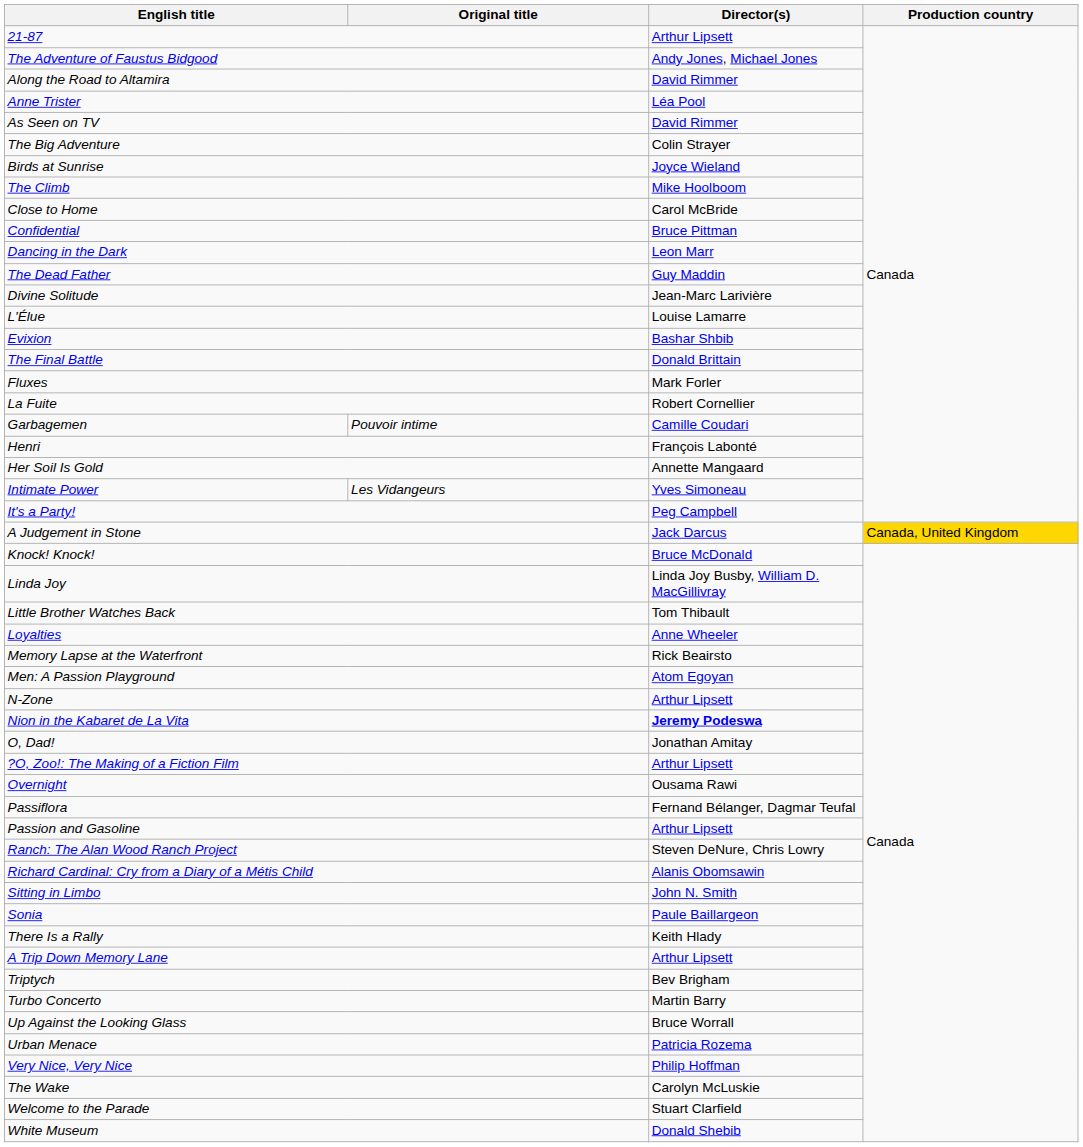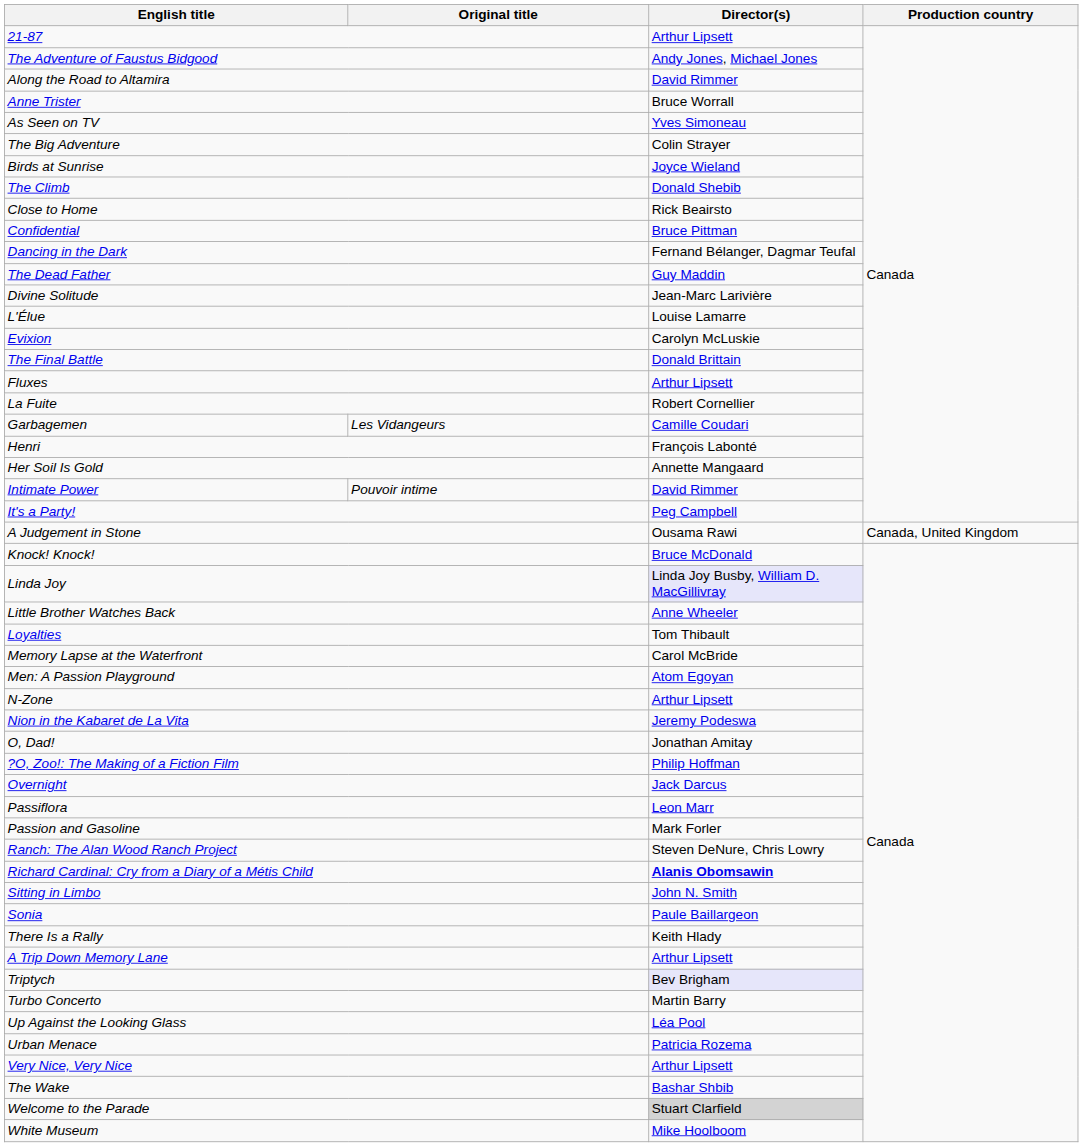Anne Trister | Director(s): Léa Pool -> Bruce Worrall
As Seen on TV | Director(s): David Rimmer -> Yves Simoneau
The Climb | Director(s): Mike Hoolboom -> Donald Shebib
Close to Home | Director(s): Carol McBride -> Rick Beairsto
Dancing in the Dark | Director(s): Leon Marr -> Fernand Bélanger, Dagmar Teufal
Evixion | Director(s): Bashar Shbib -> Carolyn McLuskie
Fluxes | Director(s): Mark Forler -> Arthur Lipsett
Garbagemen | Original title: Pouvoir intime -> Les Vidangeurs
Intimate Power | Original title: Les Vidangeurs -> Pouvoir intime
Intimate Power | Director(s): Yves Simoneau -> David Rimmer
A Judgement in Stone | Director(s): Jack Darcus -> Ousama Rawi
A Judgement in Stone | Production country: gold background -> no background
Linda Joy | Director(s): no background -> lavender background
Little Brother Watches Back | Director(s): Tom Thibault -> Anne Wheeler
Loyalties | Director(s): Anne Wheeler -> Tom Thibault
Memory Lapse at the Waterfront | Director(s): Rick Beairsto -> Carol McBride
Nion in the Kabaret de La Vita | Director(s): bold -> normal
?O, Zoo!: The Making of a Fiction Film | Director(s): Arthur Lipsett -> Philip Hoffman
Overnight | Director(s): Ousama Rawi -> Jack Darcus
Passiflora | Director(s): Fernand Bélanger, Dagmar Teufal -> Leon Marr
Passion and Gasoline | Director(s): Arthur Lipsett -> Mark Forler
Richard Cardinal: Cry from a Diary of a Métis Child | Director(s): normal -> bold
Triptych | Director(s): no background -> lavender background
Up Against the Looking Glass | Director(s): Bruce Worrall -> Léa Pool
Very Nice, Very Nice | Director(s): Philip Hoffman -> Arthur Lipsett
The Wake | Director(s): Carolyn McLuskie -> Bashar Shbib
Welcome to the Parade | Director(s): no background -> lightgrey background
White Museum | Director(s): Donald Shebib -> Mike Hoolboom
